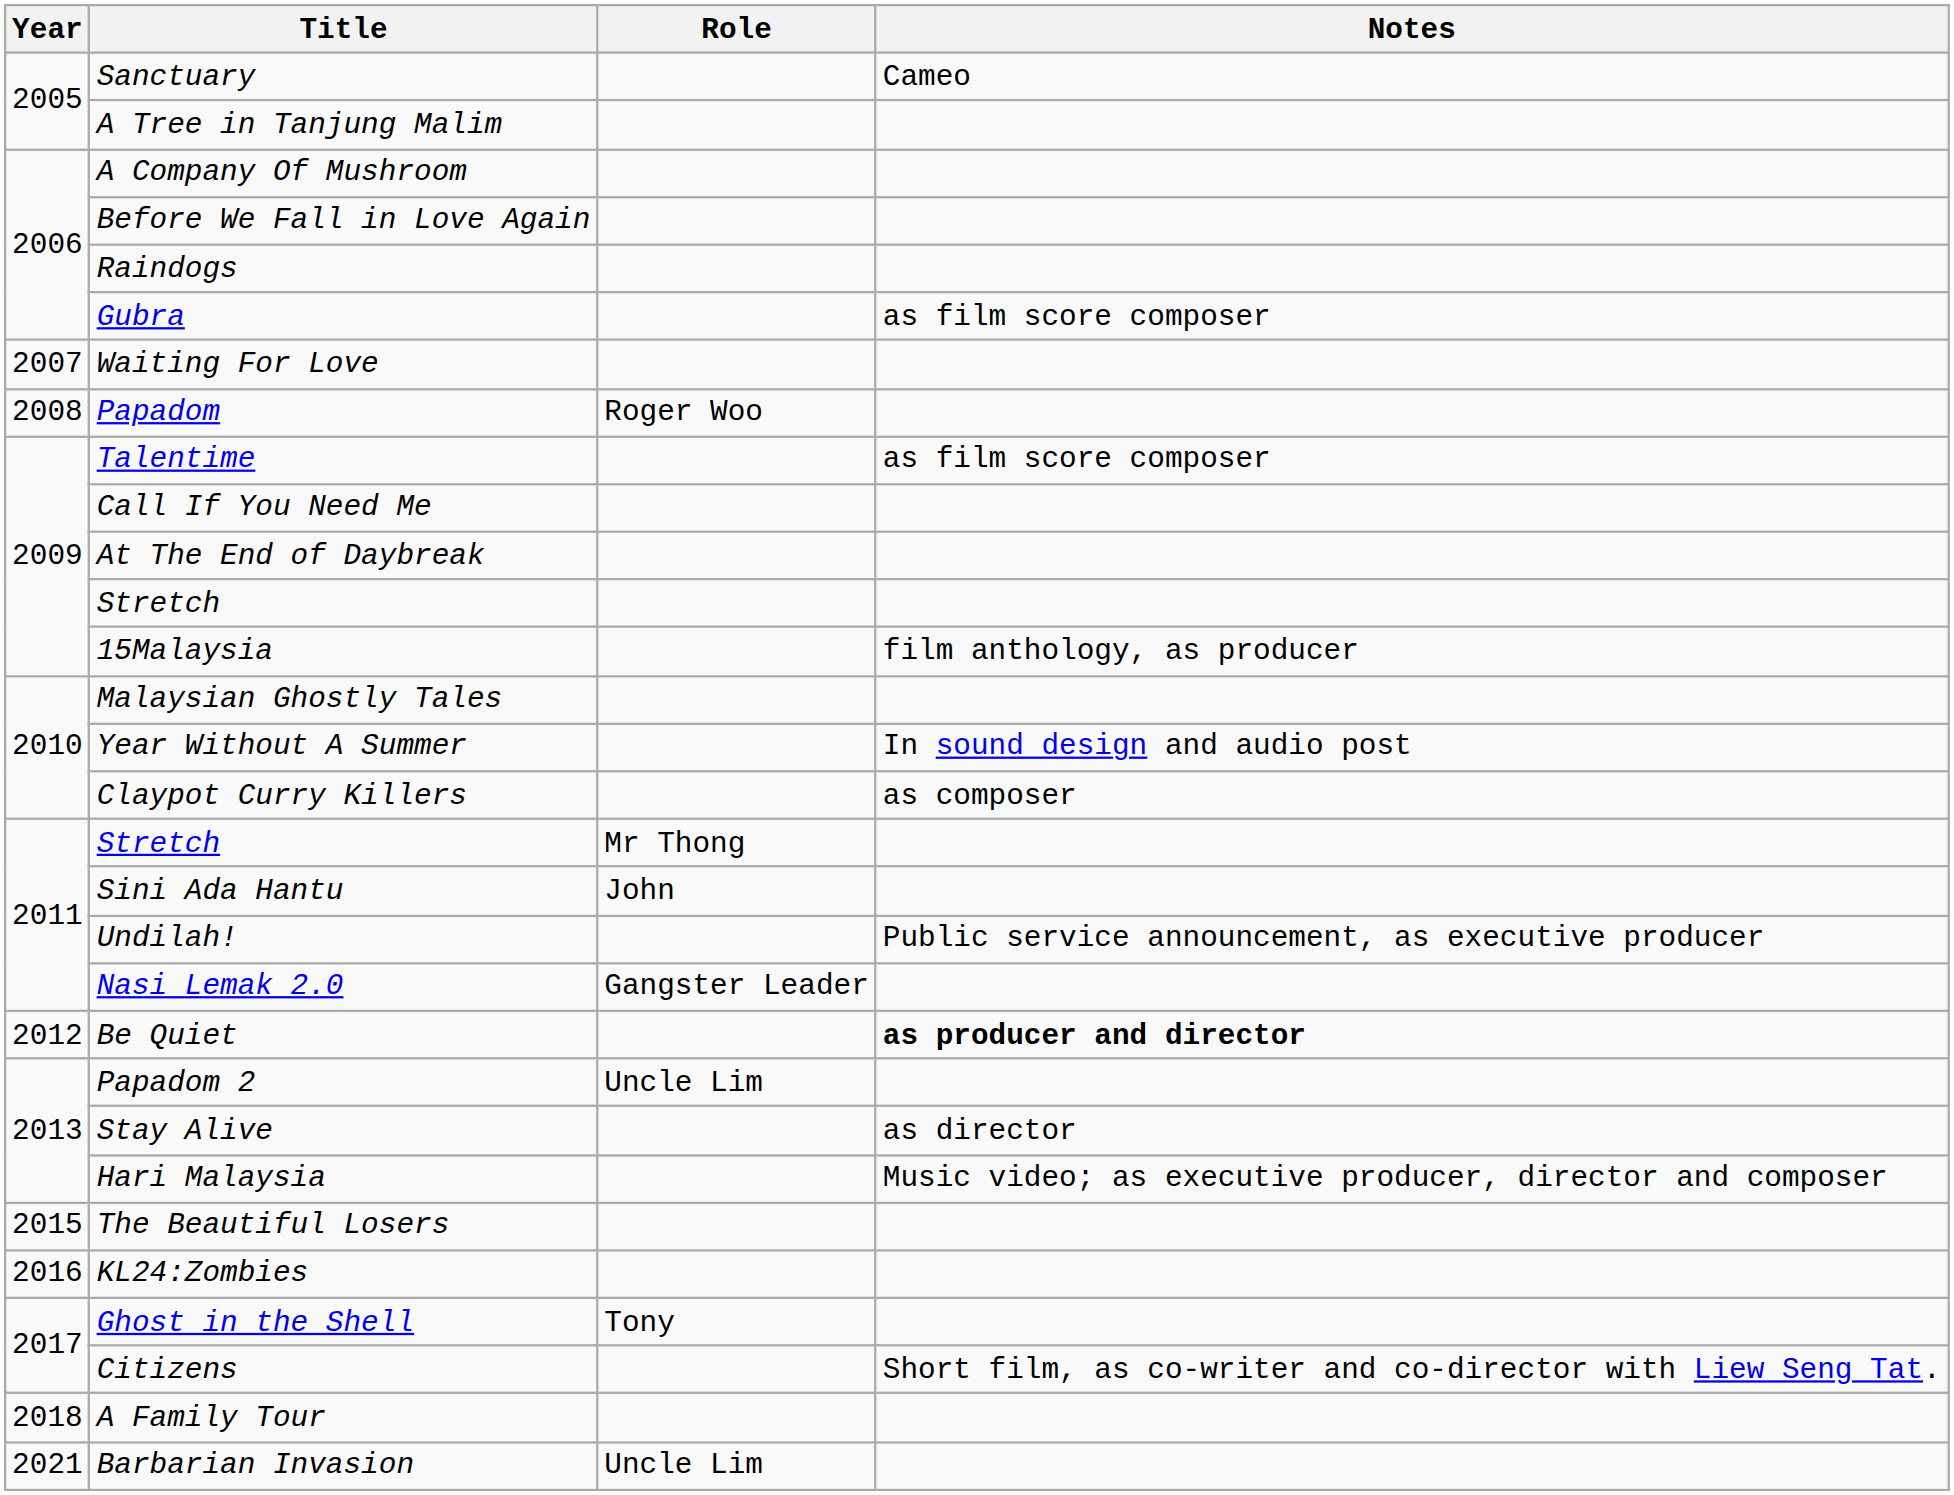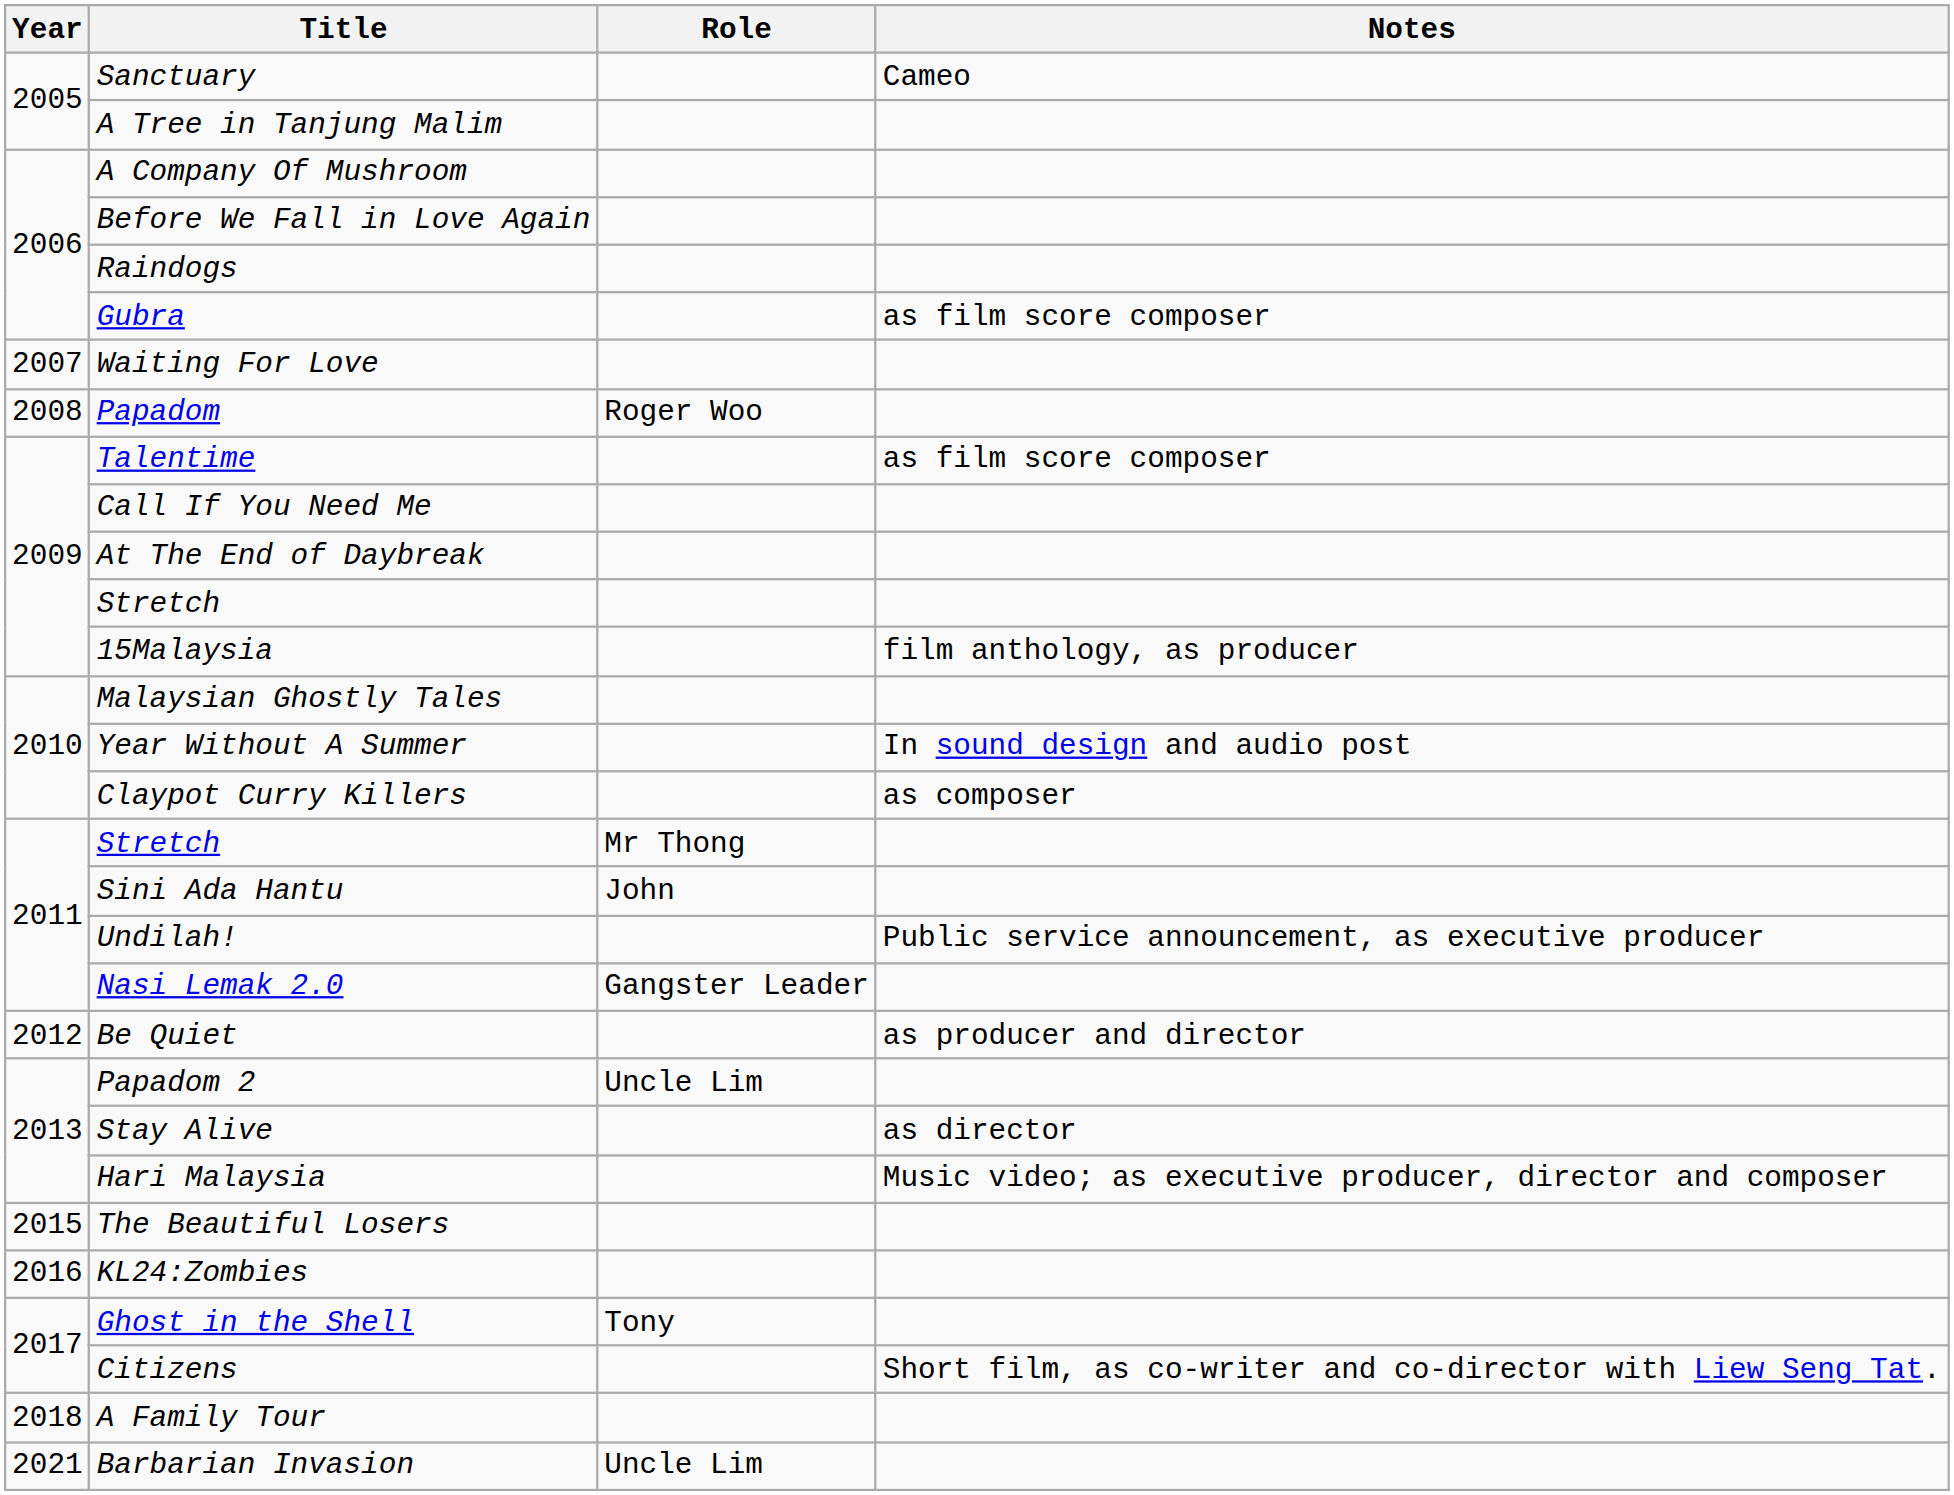Be Quiet | Notes: bold -> normal
